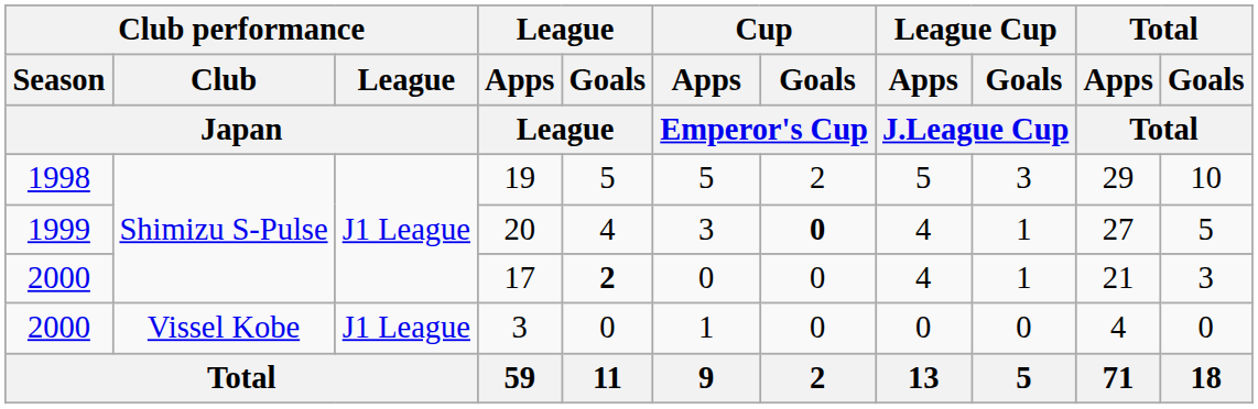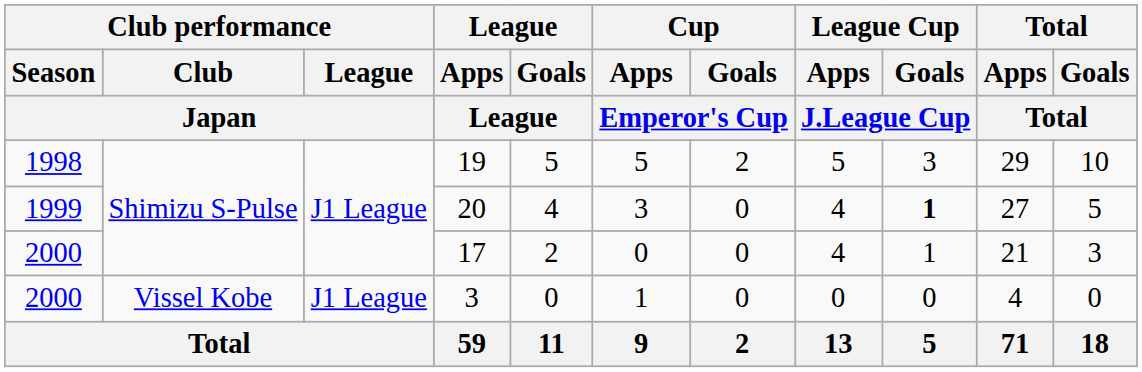20 | Cup / Goals / Emperor's Cup: bold -> normal
20 | League Cup / Goals / J.League Cup: normal -> bold
17 | League / Goals / League: bold -> normal
